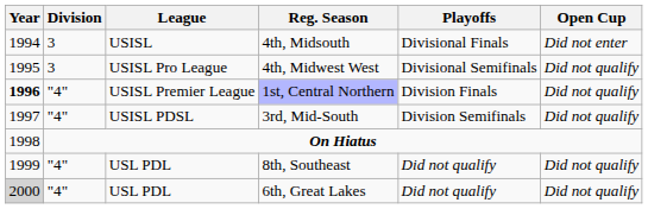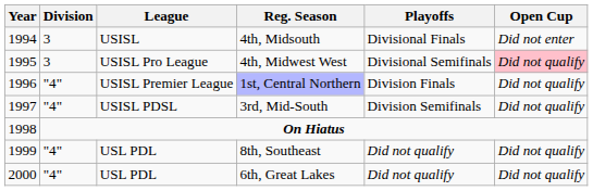4th, Midwest West | Open Cup: no background -> pink background
1st, Central Northern | Year: bold -> normal
6th, Great Lakes | Year: lightgrey background -> no background
